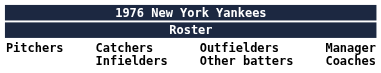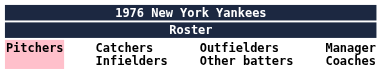Pitchers | column 1: no background -> pink background
